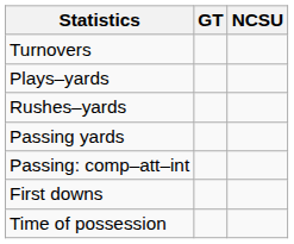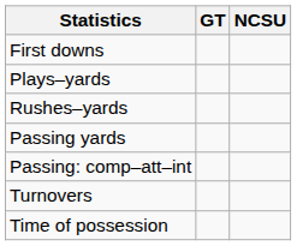rows swapped: First downs <-> Turnovers
